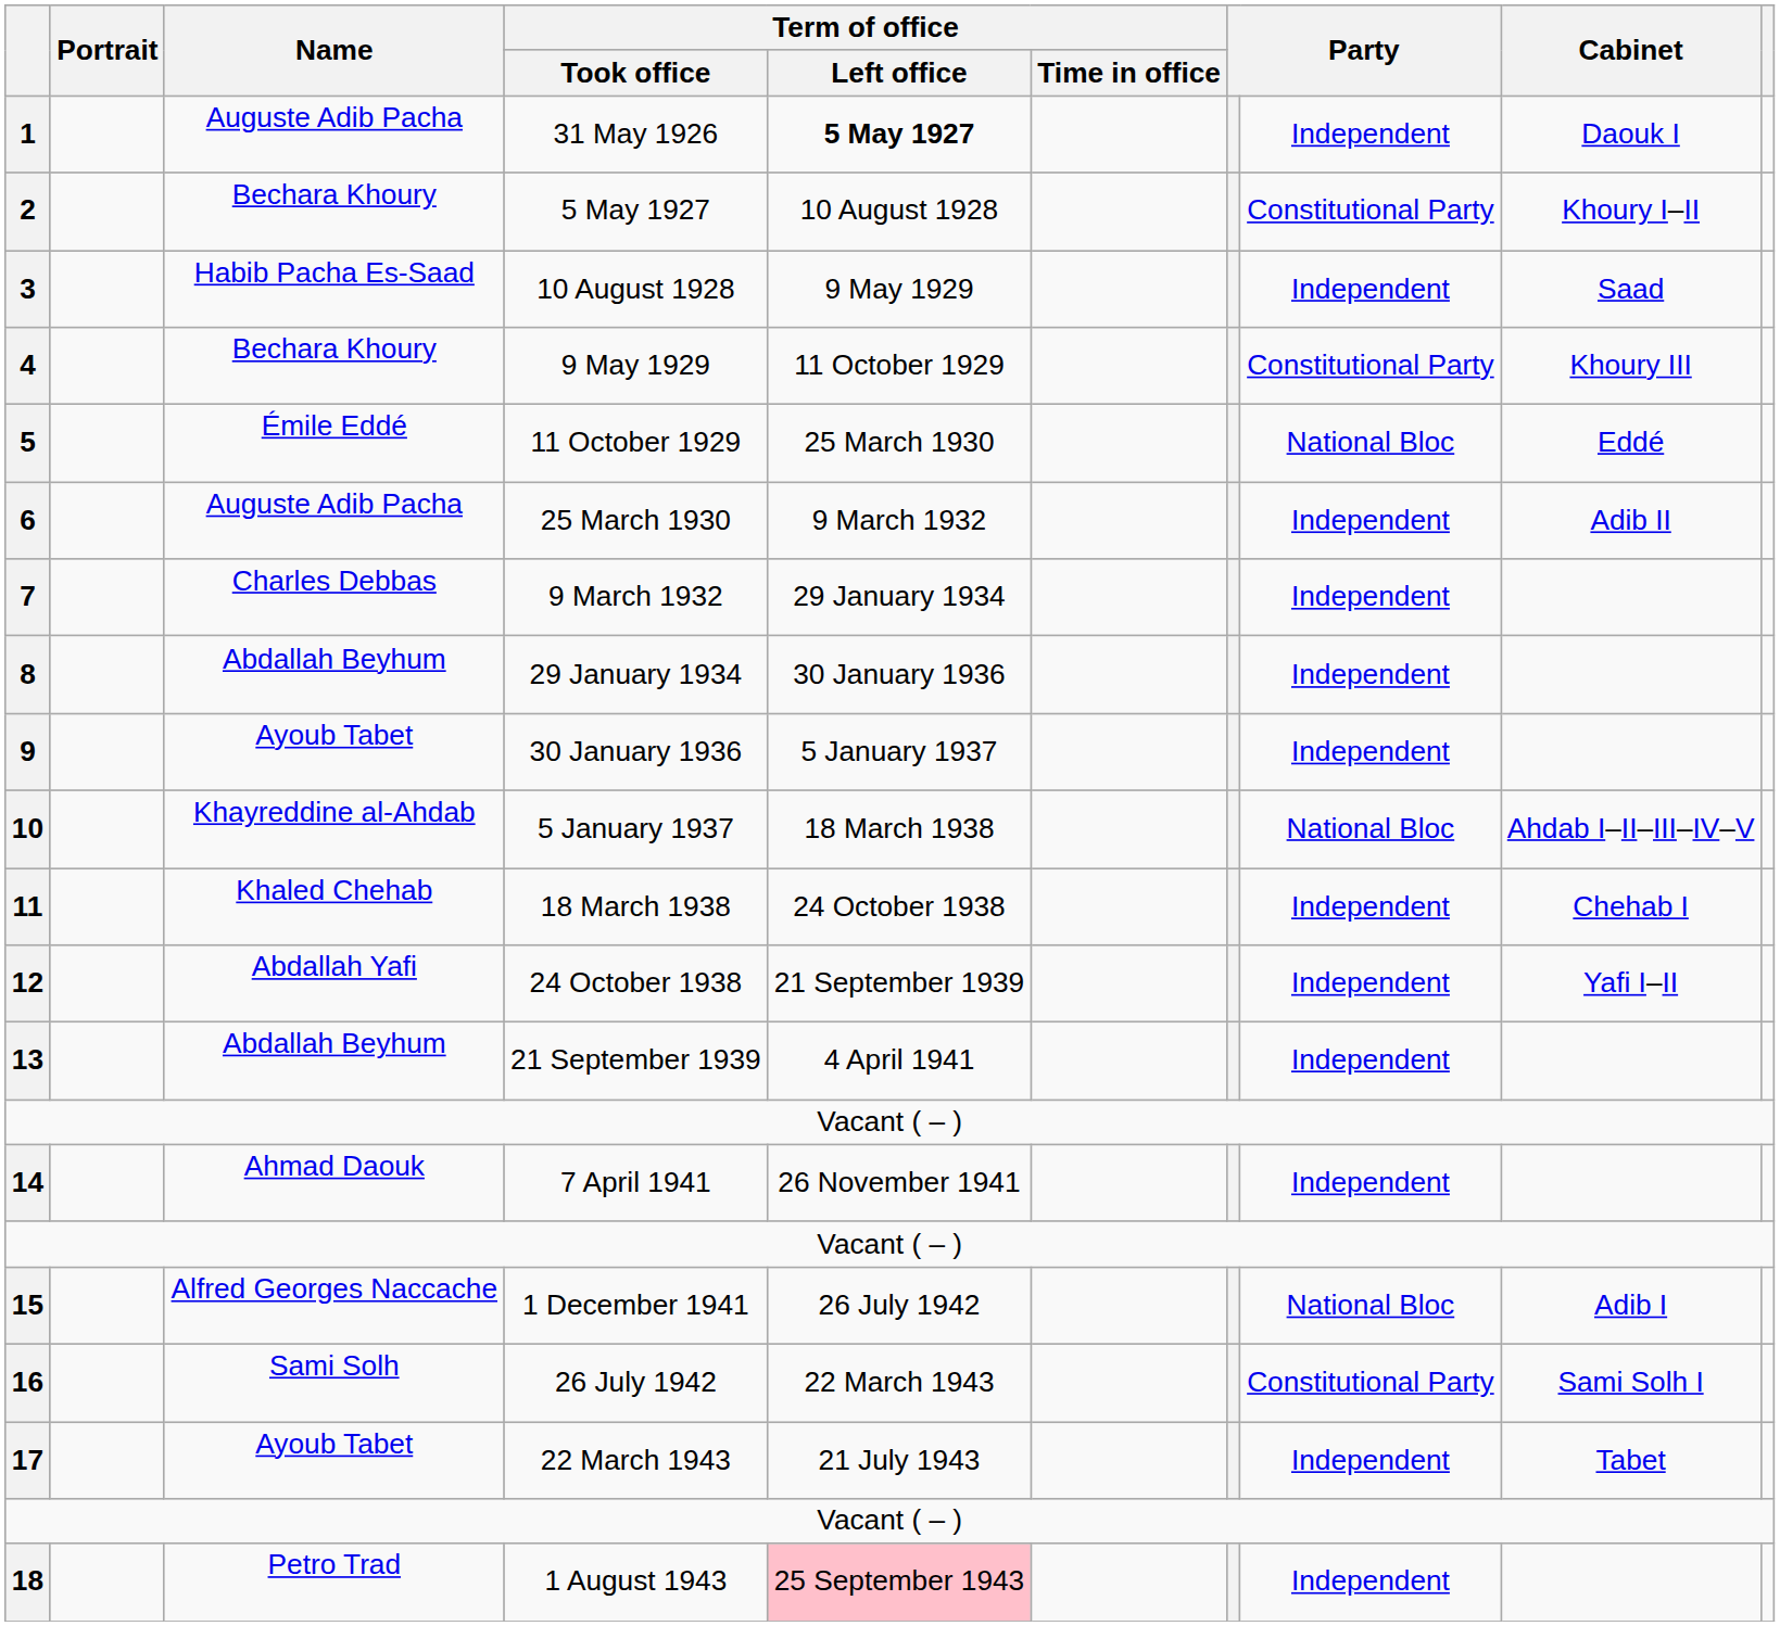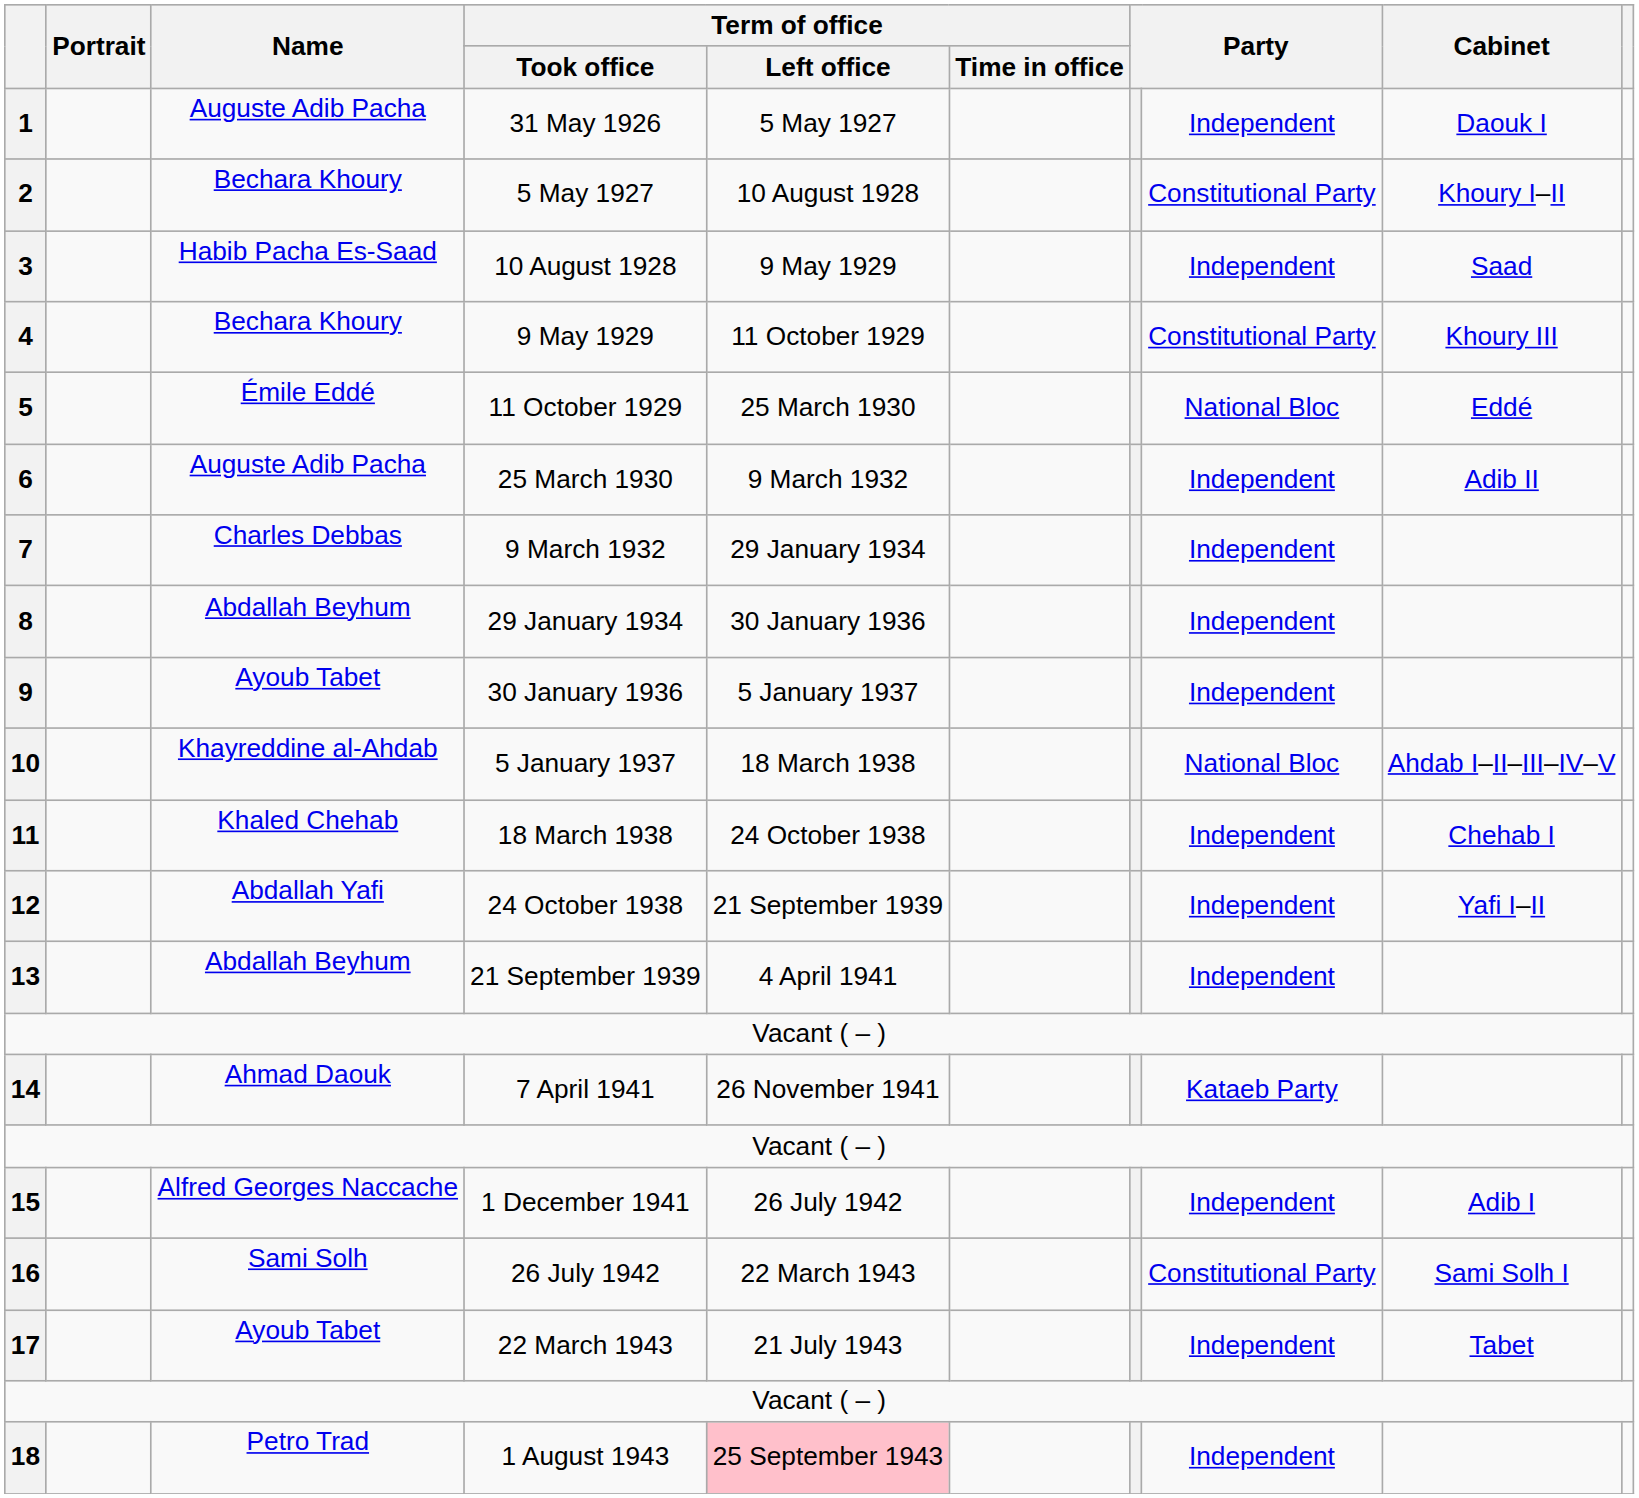31 May 1926 | Term of office / Left office: bold -> normal
7 April 1941 | column 8: Independent -> Kataeb Party
1 December 1941 | column 8: National Bloc -> Independent
